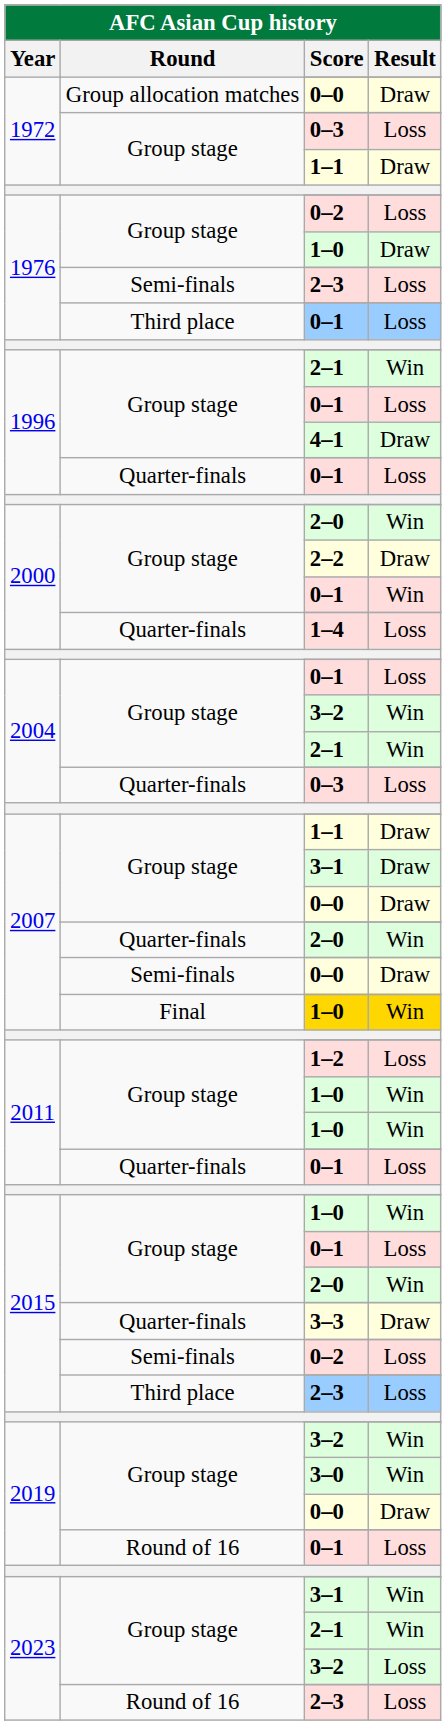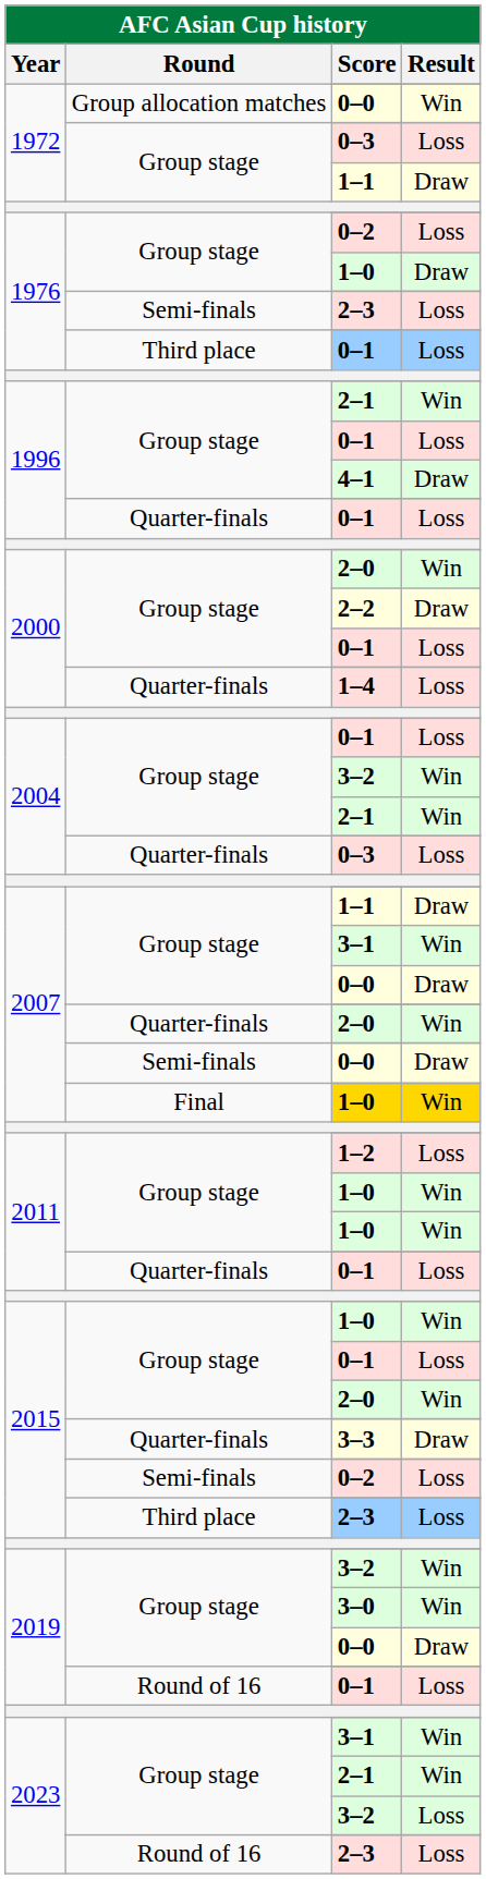1972 / 0–0 | Result: Draw -> Win
2000 / 0–1 | Result: Win -> Loss
2007 / 3–1 | Result: Draw -> Win
